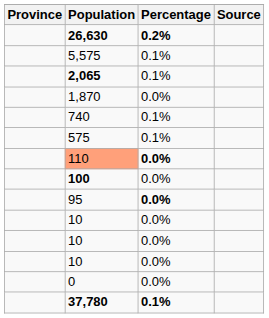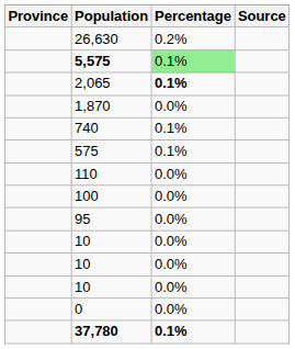26,630 | Population: bold -> normal
26,630 | Percentage: bold -> normal
5,575 | Population: normal -> bold
5,575 | Percentage: no background -> lightgreen background
2,065 | Population: bold -> normal
2,065 | Percentage: normal -> bold
110 | Population: lightsalmon background -> no background
110 | Percentage: bold -> normal
100 | Population: bold -> normal
95 | Percentage: bold -> normal
